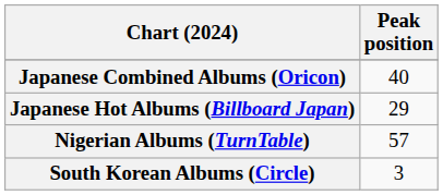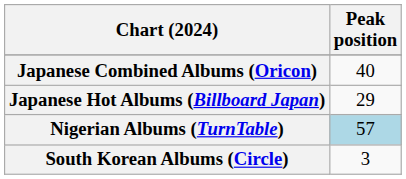Nigerian Albums (TurnTable) | Peak position: no background -> lightblue background
